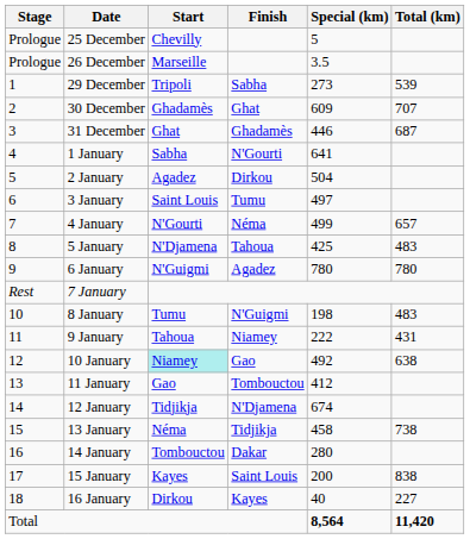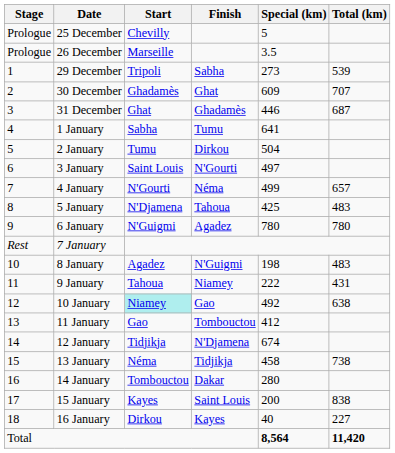1 January | Finish: N'Gourti -> Tumu
2 January | Start: Agadez -> Tumu
3 January | Finish: Tumu -> N'Gourti
8 January | Start: Tumu -> Agadez
